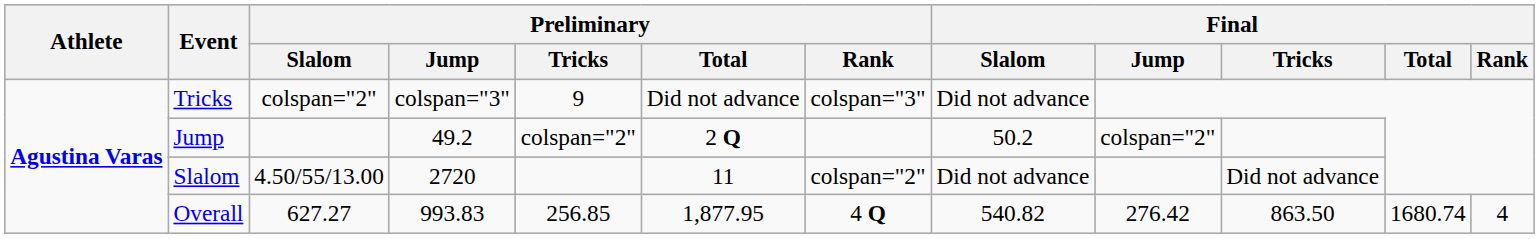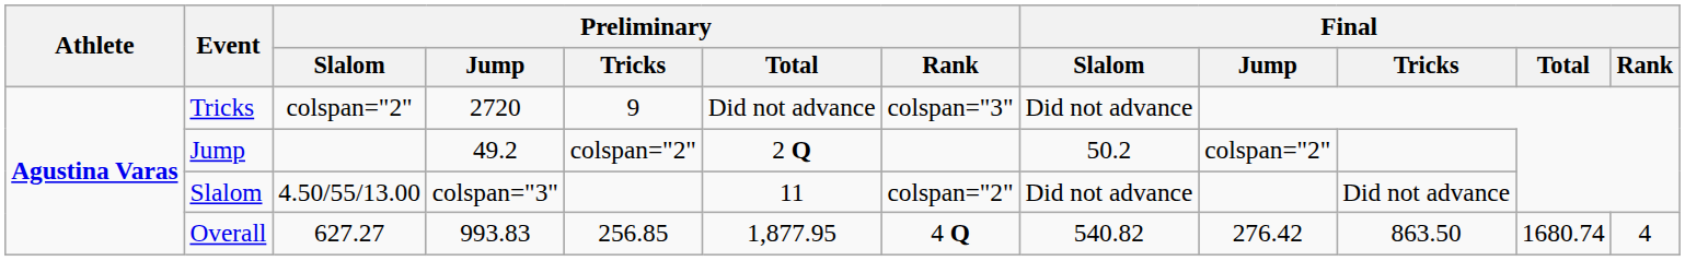row 3 | Preliminary / Jump: colspan="3" -> 2720
row 5 | Preliminary / Jump: 2720 -> colspan="3"
